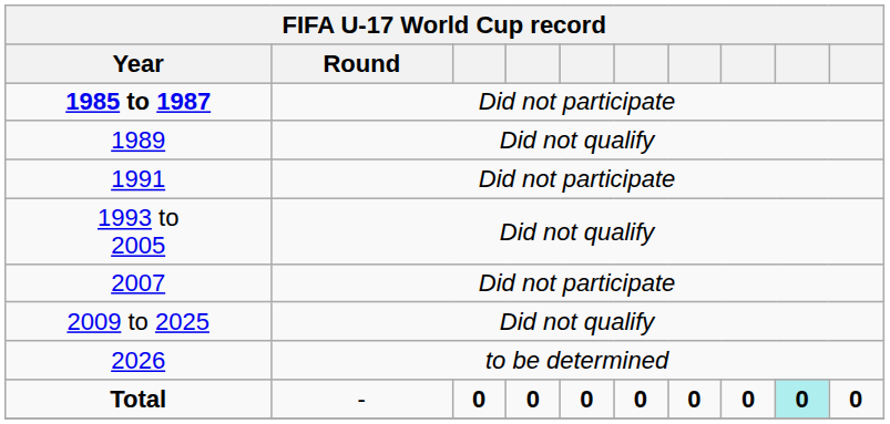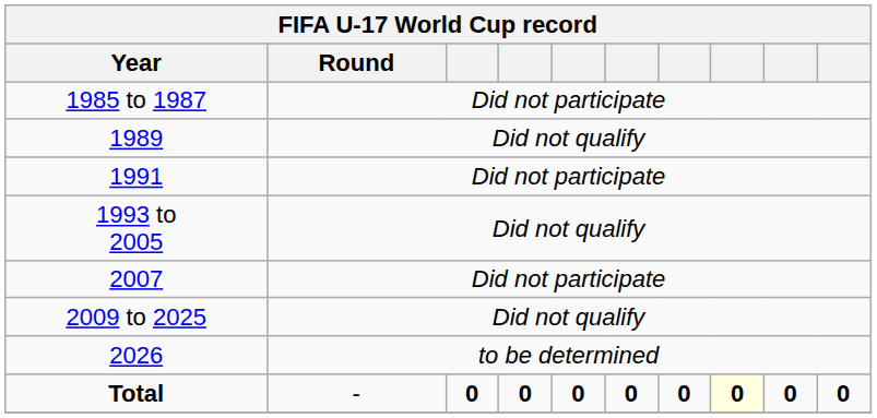1985 to 1987 | FIFA U-17 World Cup record / Year: bold -> normal
Total | column 8: no background -> lightyellow background
Total | column 9: paleturquoise background -> no background
